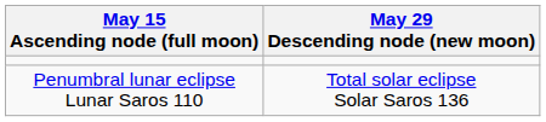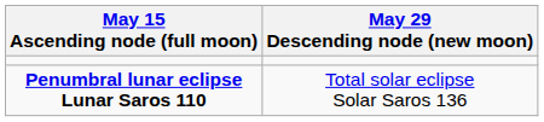row 3 | May 15 Ascending node (full moon): normal -> bold
